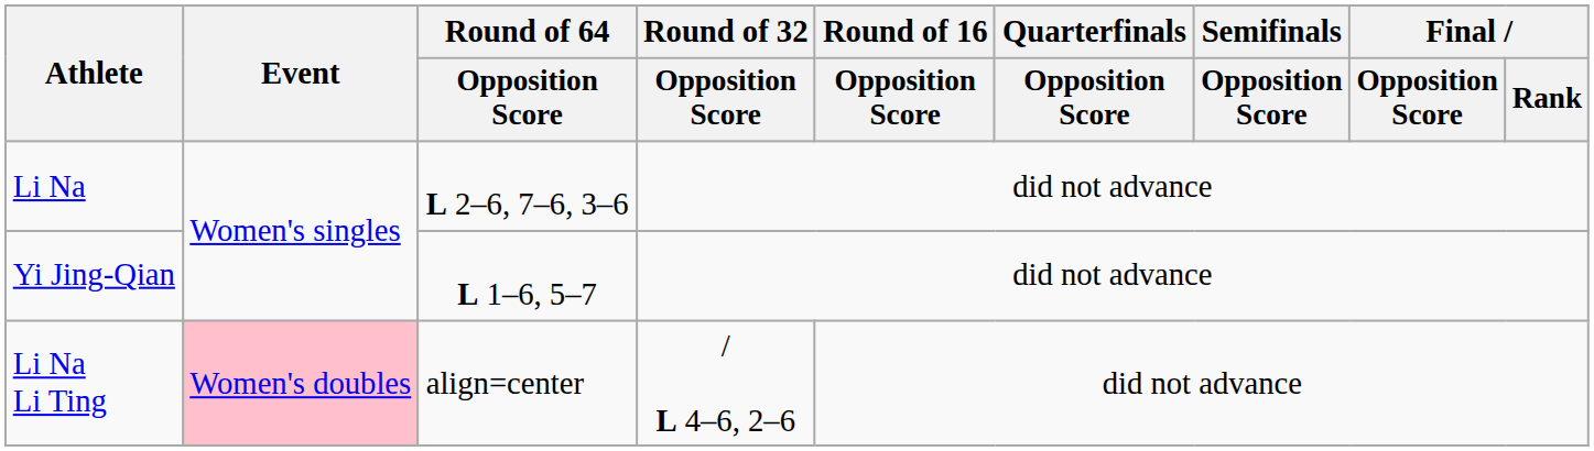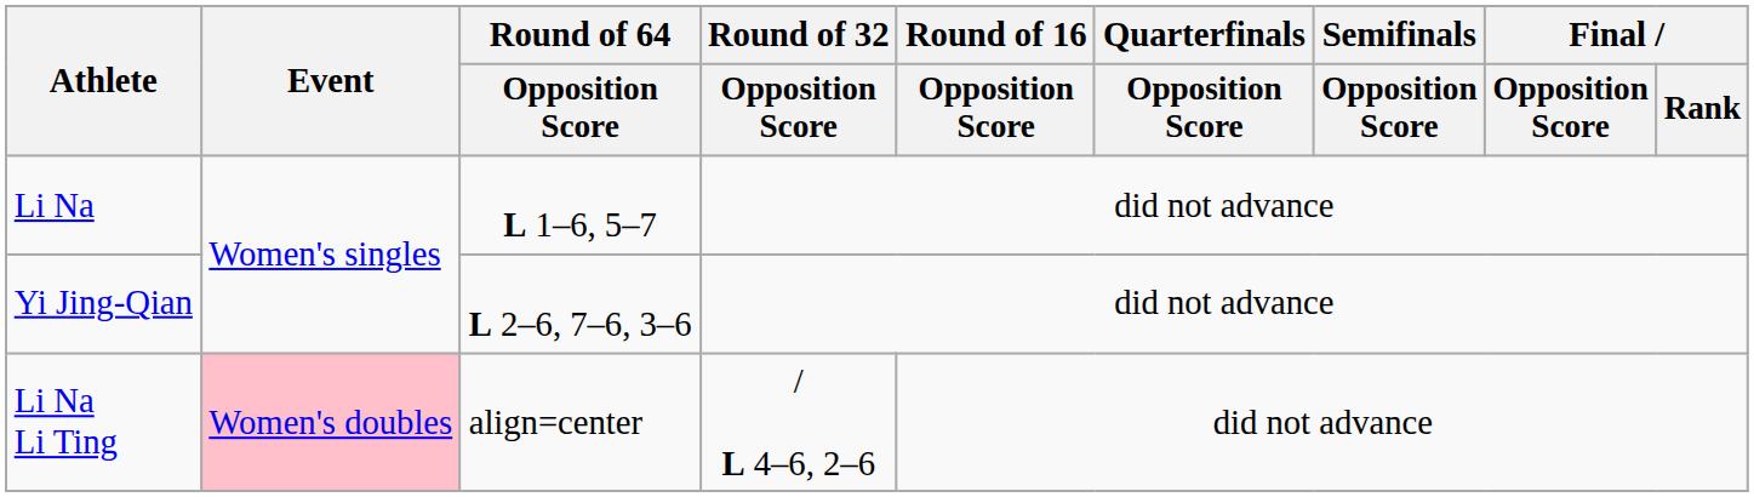Li Na | Round of 64 / Opposition Score: L 2–6, 7–6, 3–6 -> L 1–6, 5–7
Yi Jing-Qian | Round of 64 / Opposition Score: L 1–6, 5–7 -> L 2–6, 7–6, 3–6
